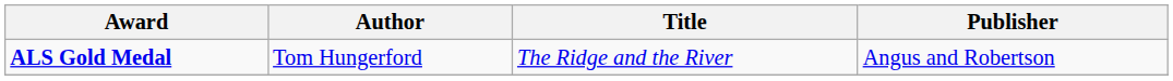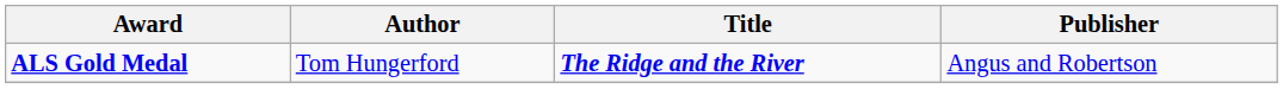ALS Gold Medal | Title: normal -> bold
